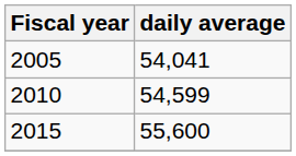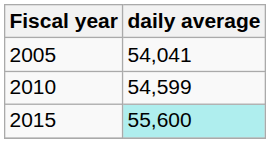2015 | daily average: no background -> paleturquoise background
